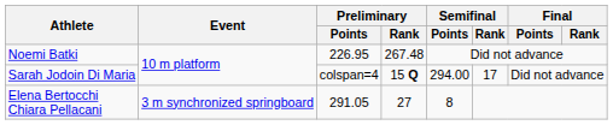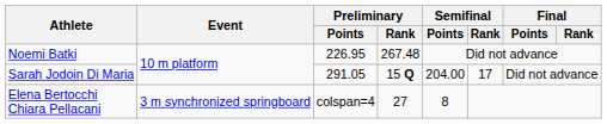Sarah Jodoin Di Maria | Preliminary / Points: colspan=4 -> 291.05
Sarah Jodoin Di Maria | Semifinal / Points: 294.00 -> 204.00
Elena Bertocchi Chiara Pellacani | Preliminary / Points: 291.05 -> colspan=4
